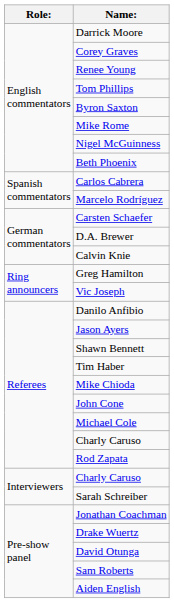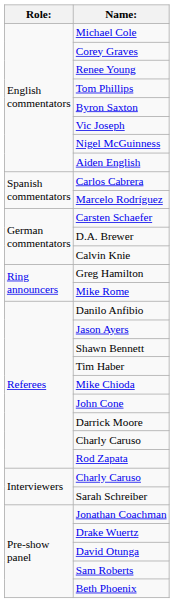row 2 | Name:: Darrick Moore -> Michael Cole
row 7 | Name:: Mike Rome -> Vic Joseph
row 9 | Name:: Beth Phoenix -> Aiden English
row 16 | Name:: Vic Joseph -> Mike Rome
row 23 | Name:: Michael Cole -> Darrick Moore
row 32 | Name:: Aiden English -> Beth Phoenix
